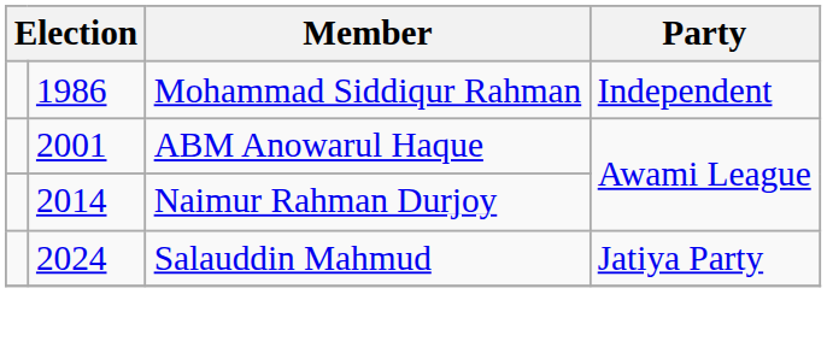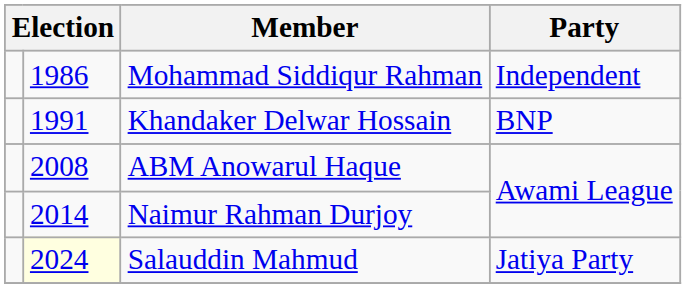+ row: 1991 | Khandaker Delwar Hossain | BNP
ABM Anowarul Haque | column 2: 2001 -> 2008
Salauddin Mahmud | column 2: no background -> lightyellow background
